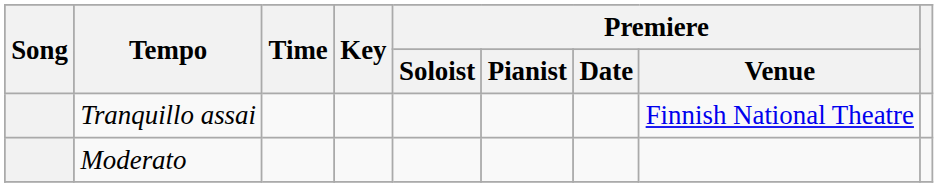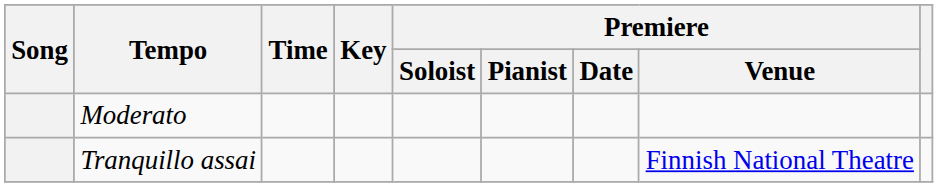rows swapped: Tranquillo assai <-> Moderato
